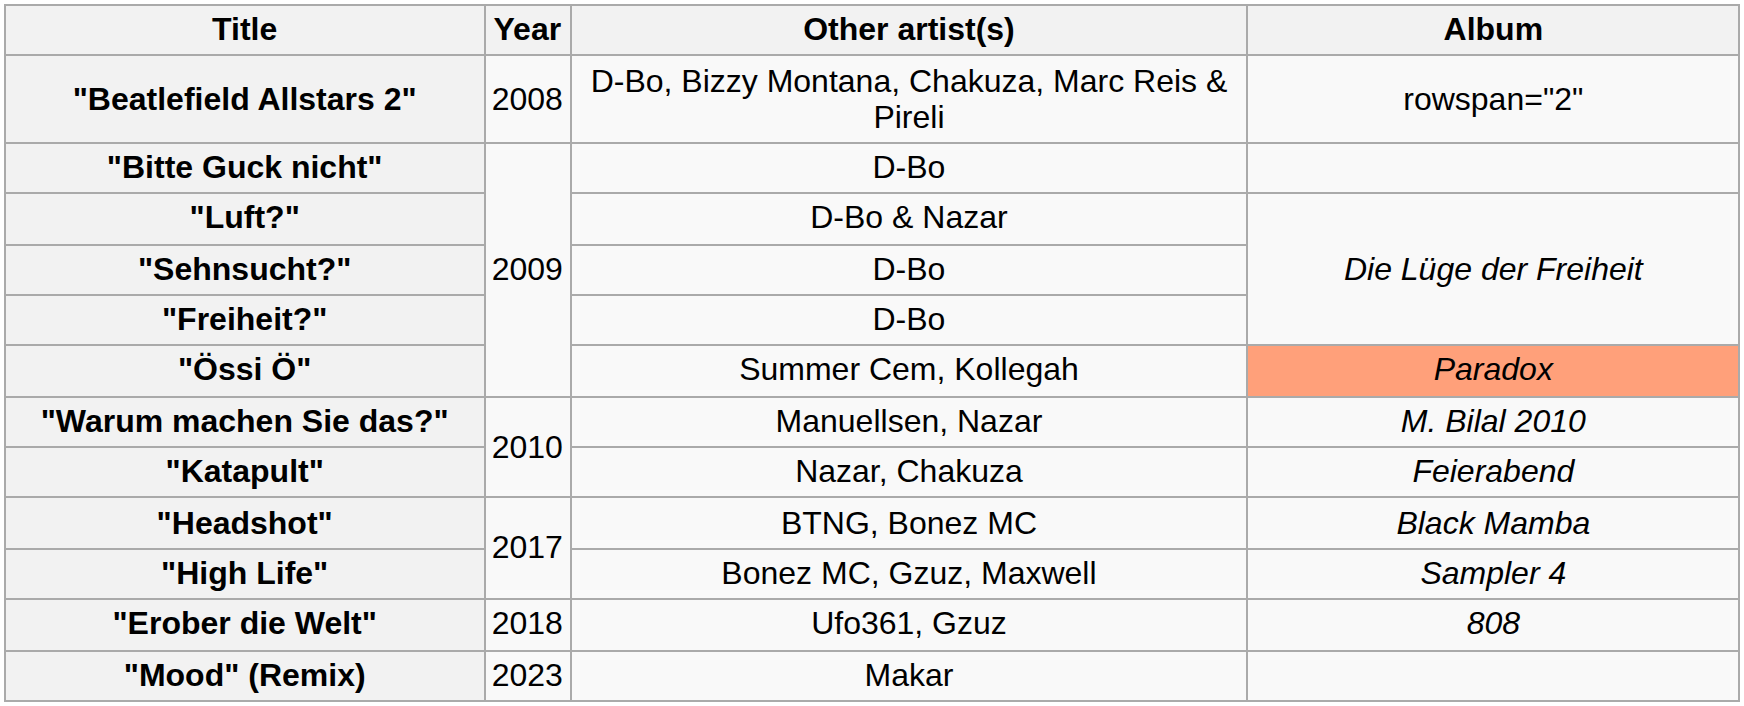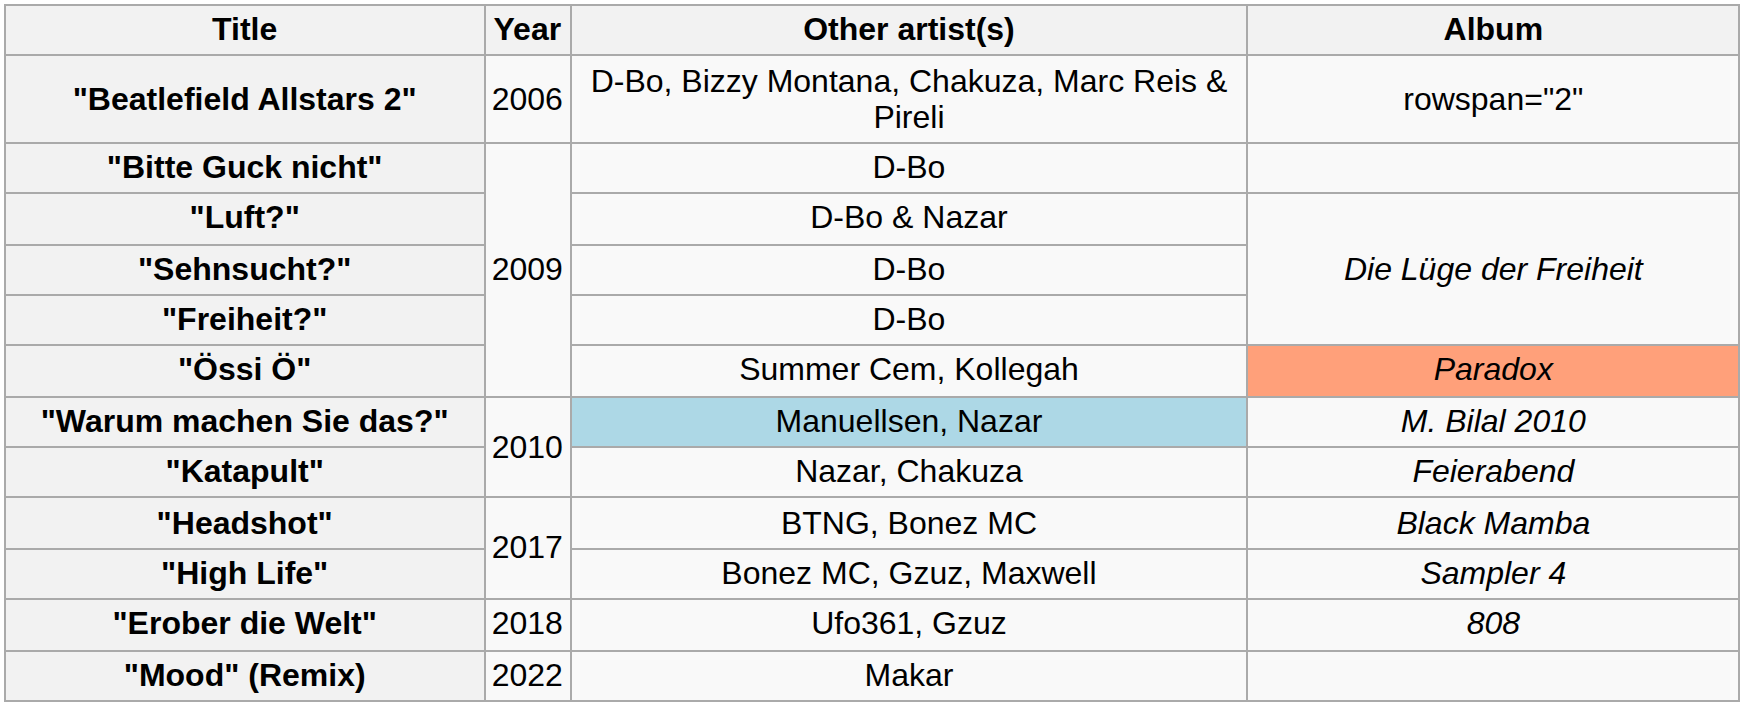"Beatlefield Allstars 2" | Year: 2008 -> 2006
"Warum machen Sie das?" | Other artist(s): no background -> lightblue background
"Mood" (Remix) | Year: 2023 -> 2022
